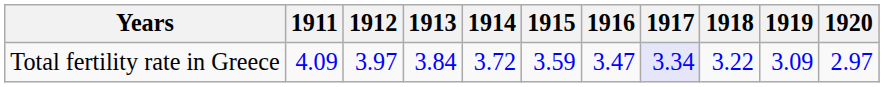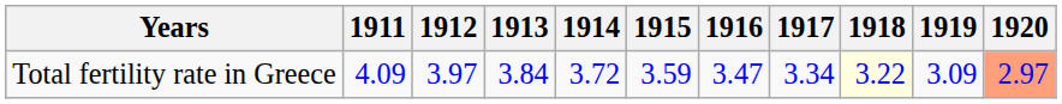row 2 | 1917: lavender background -> no background
row 2 | 1918: no background -> lightyellow background
row 2 | 1920: no background -> lightsalmon background
